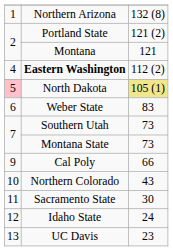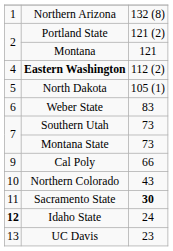North Dakota | column 1: pink background -> no background
North Dakota | column 3: khaki background -> no background
Sacramento State | column 3: normal -> bold
Idaho State | column 1: normal -> bold
